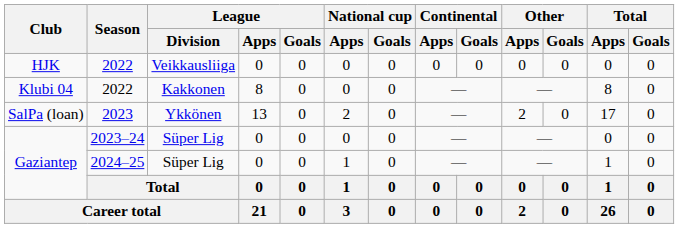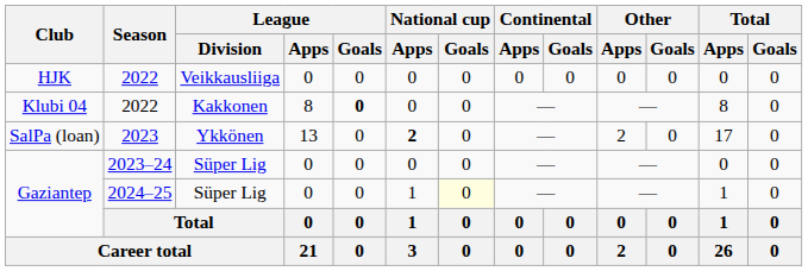Klubi 04 | League / Goals: normal -> bold
SalPa (loan) | National cup / Apps: normal -> bold
Gaziantep / 2024–25 | National cup / Goals: no background -> lightyellow background
